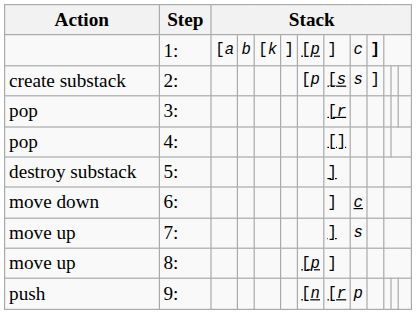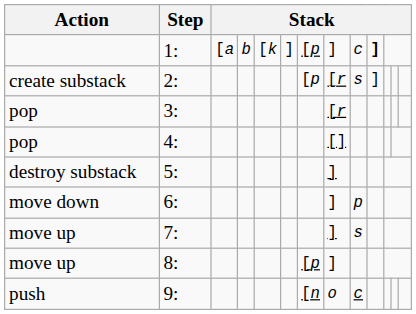2: | column 8: [s -> [r
6: | column 9: c -> p
9: | column 8: [r -> o
9: | column 9: p -> c
